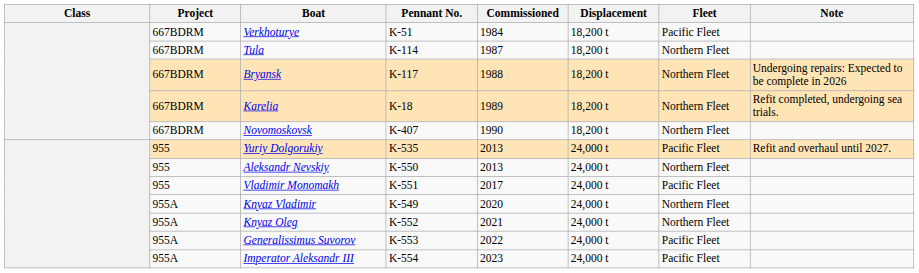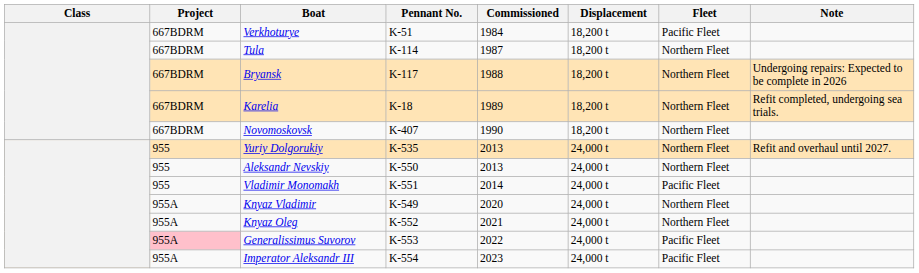Yuriy Dolgorukiy | Fleet: Pacific Fleet -> Northern Fleet
Vladimir Monomakh | Commissioned: 2017 -> 2014
Generalissimus Suvorov | Project: no background -> pink background
